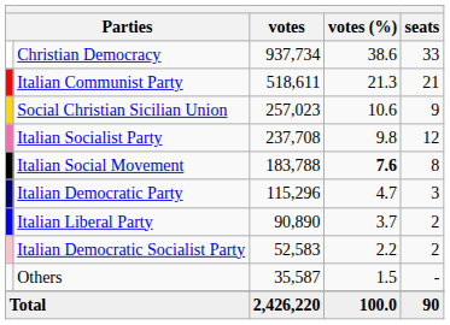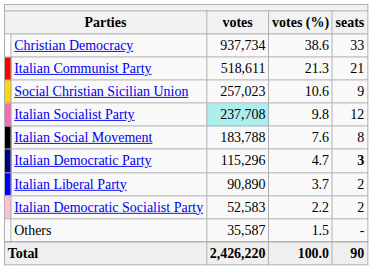Italian Socialist Party | votes: no background -> paleturquoise background
Italian Social Movement | votes (%): bold -> normal
Italian Democratic Party | seats: normal -> bold
